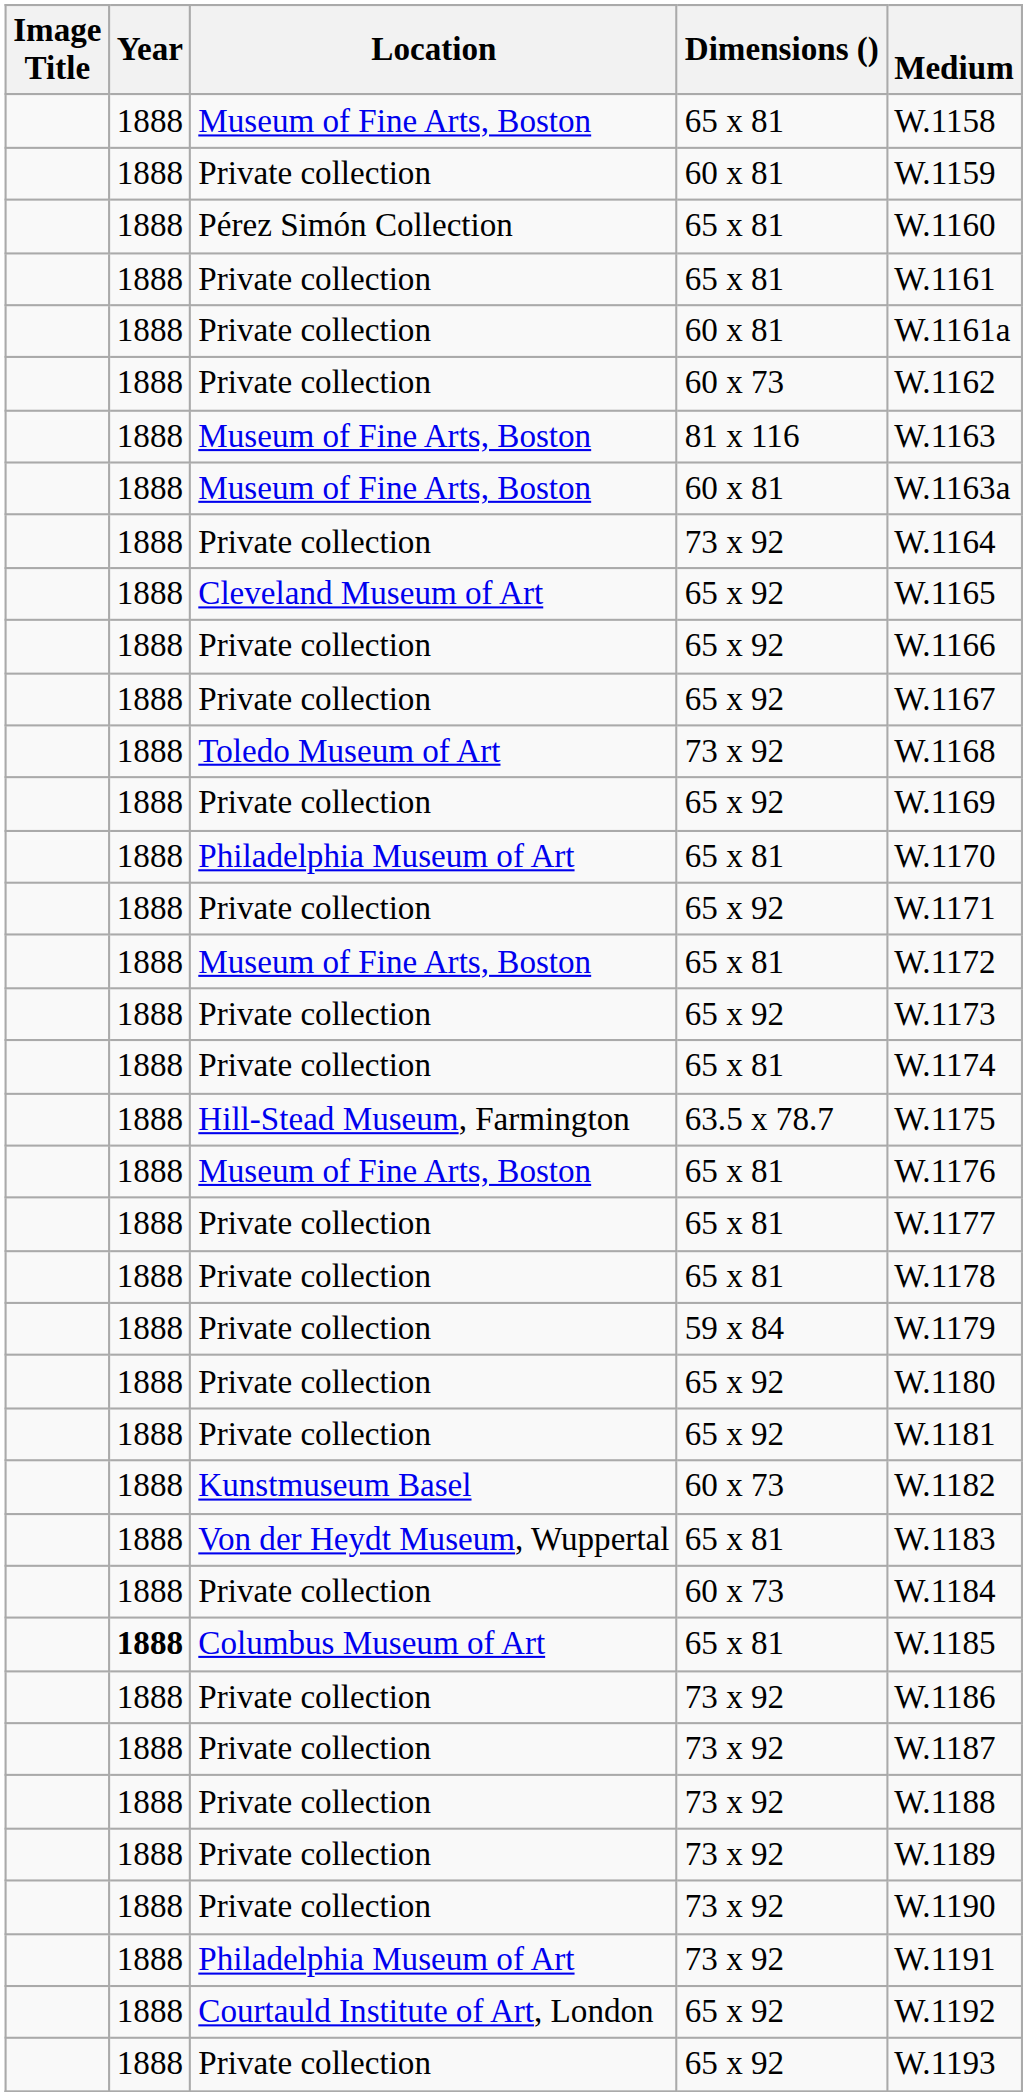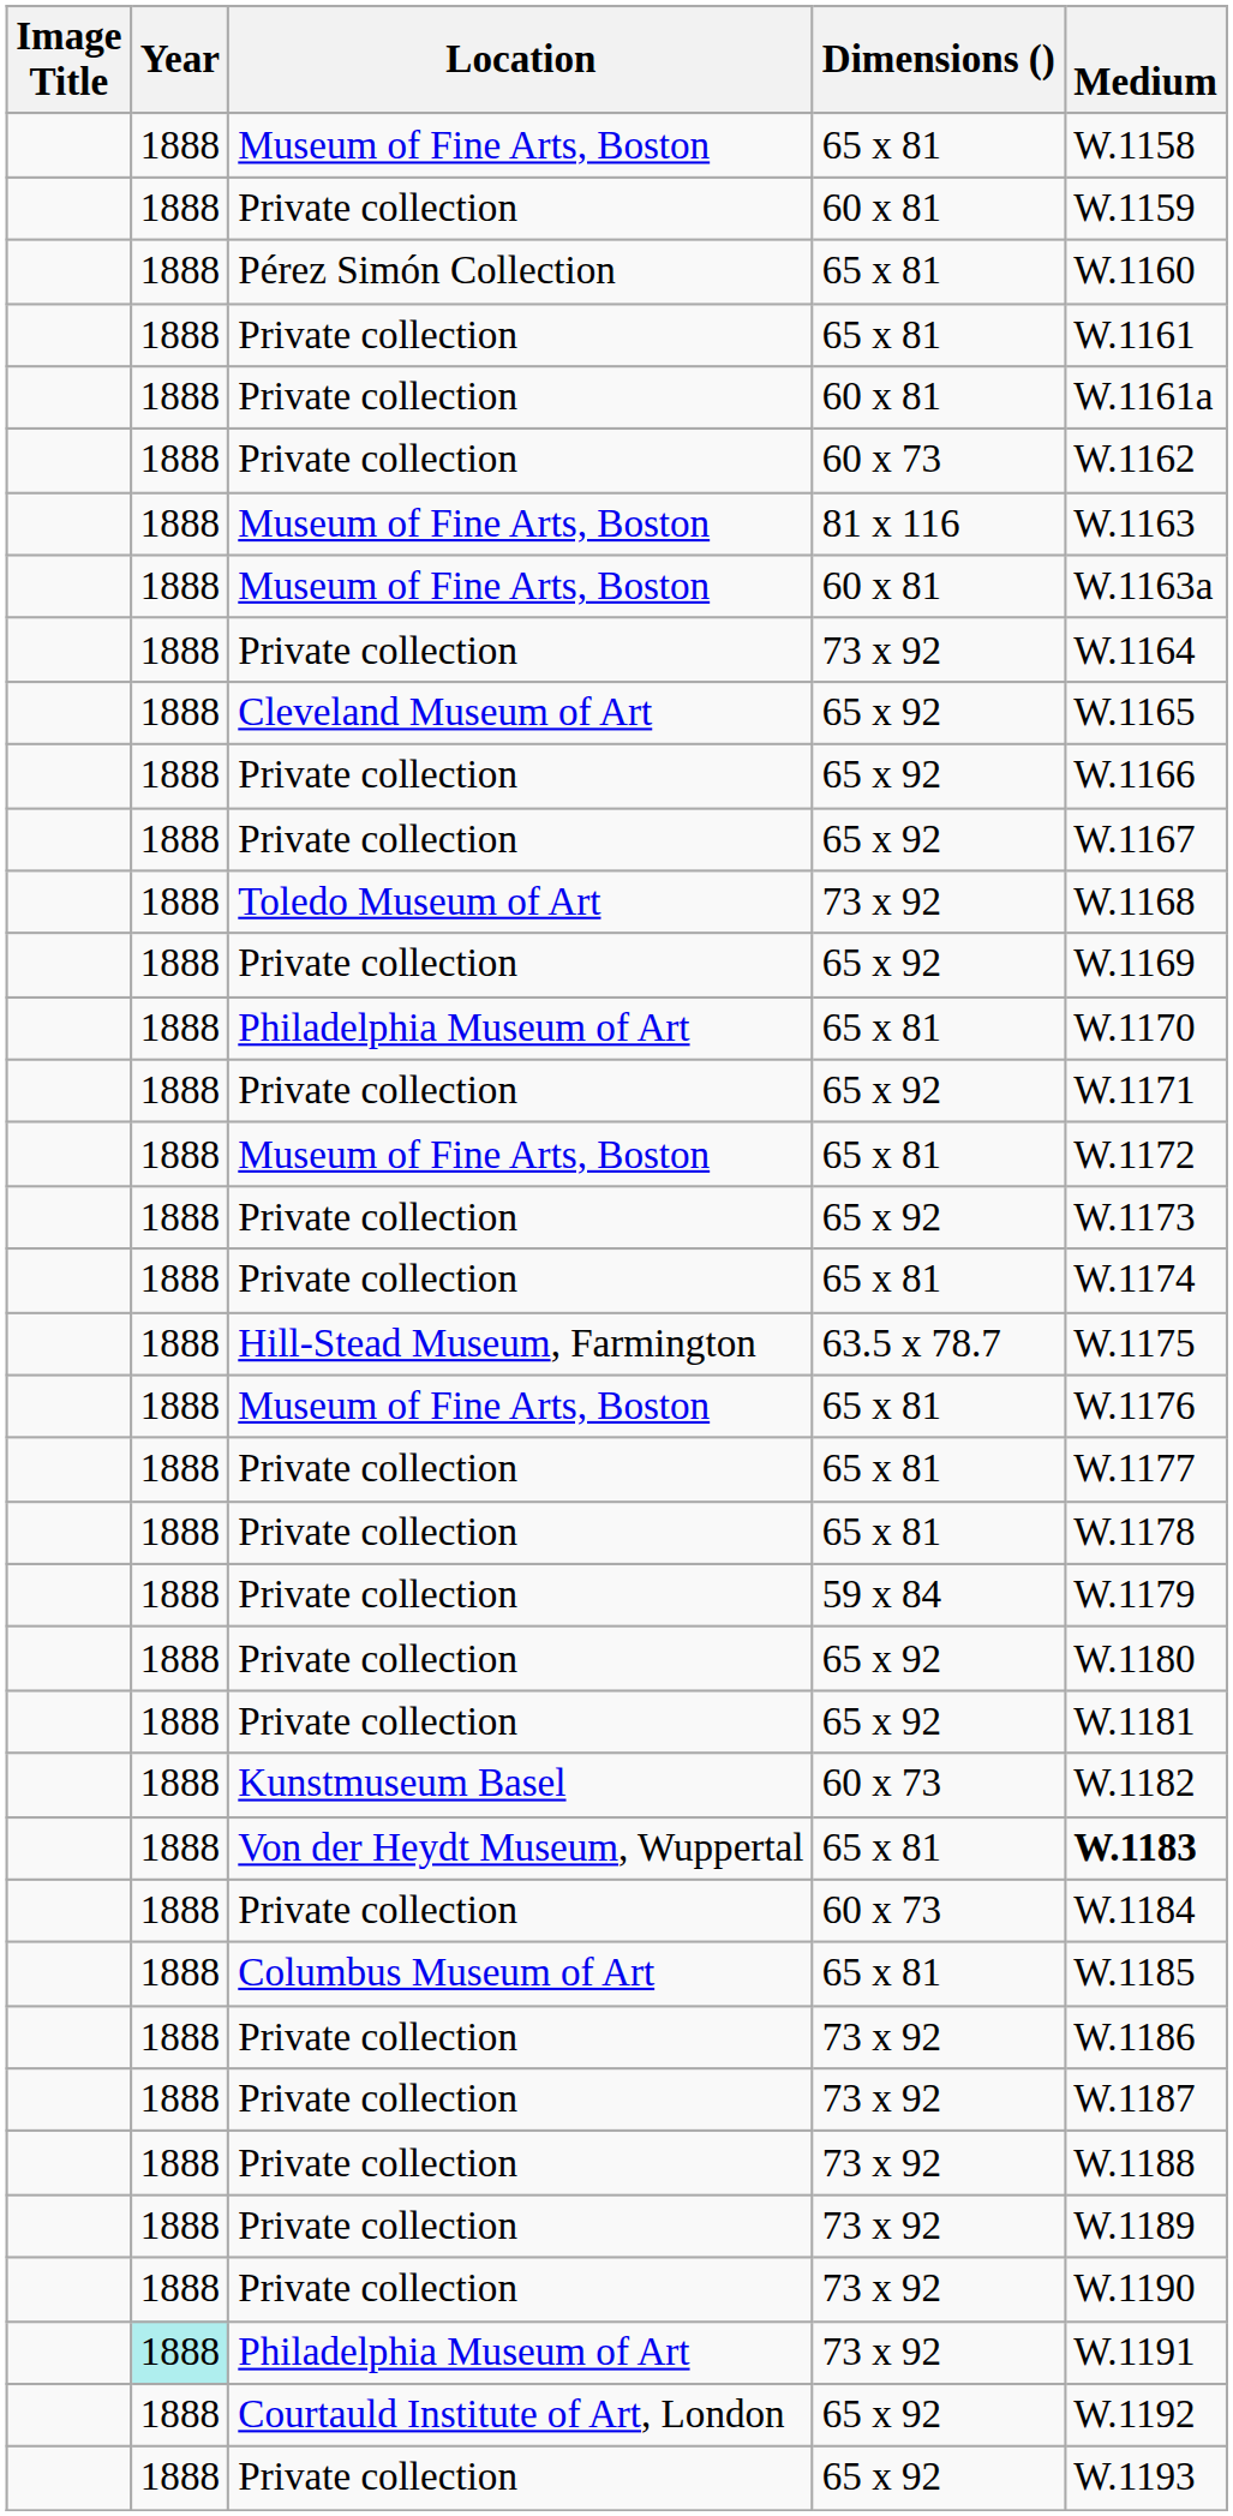Von der Heydt Museum, Wuppertal | Medium: normal -> bold
Columbus Museum of Art | Year: bold -> normal
Philadelphia Museum of Art / 73 x 92 | Year: no background -> paleturquoise background
